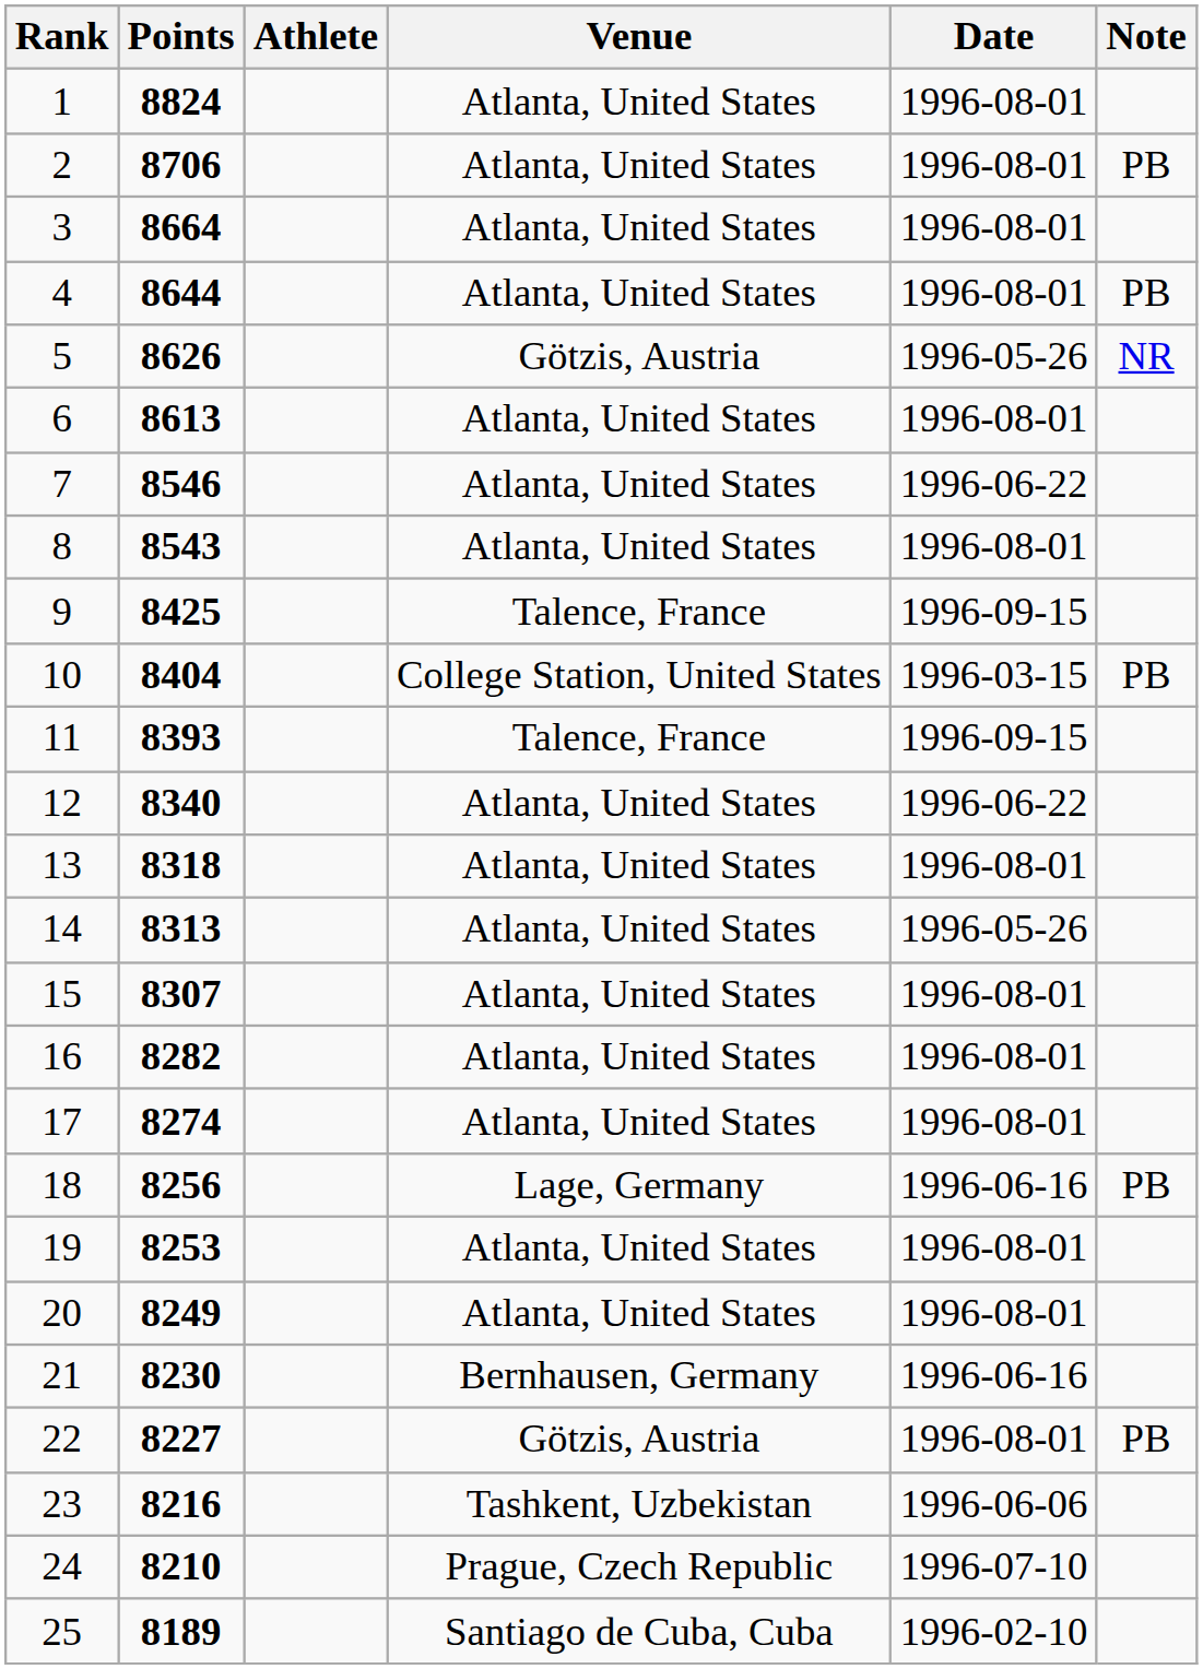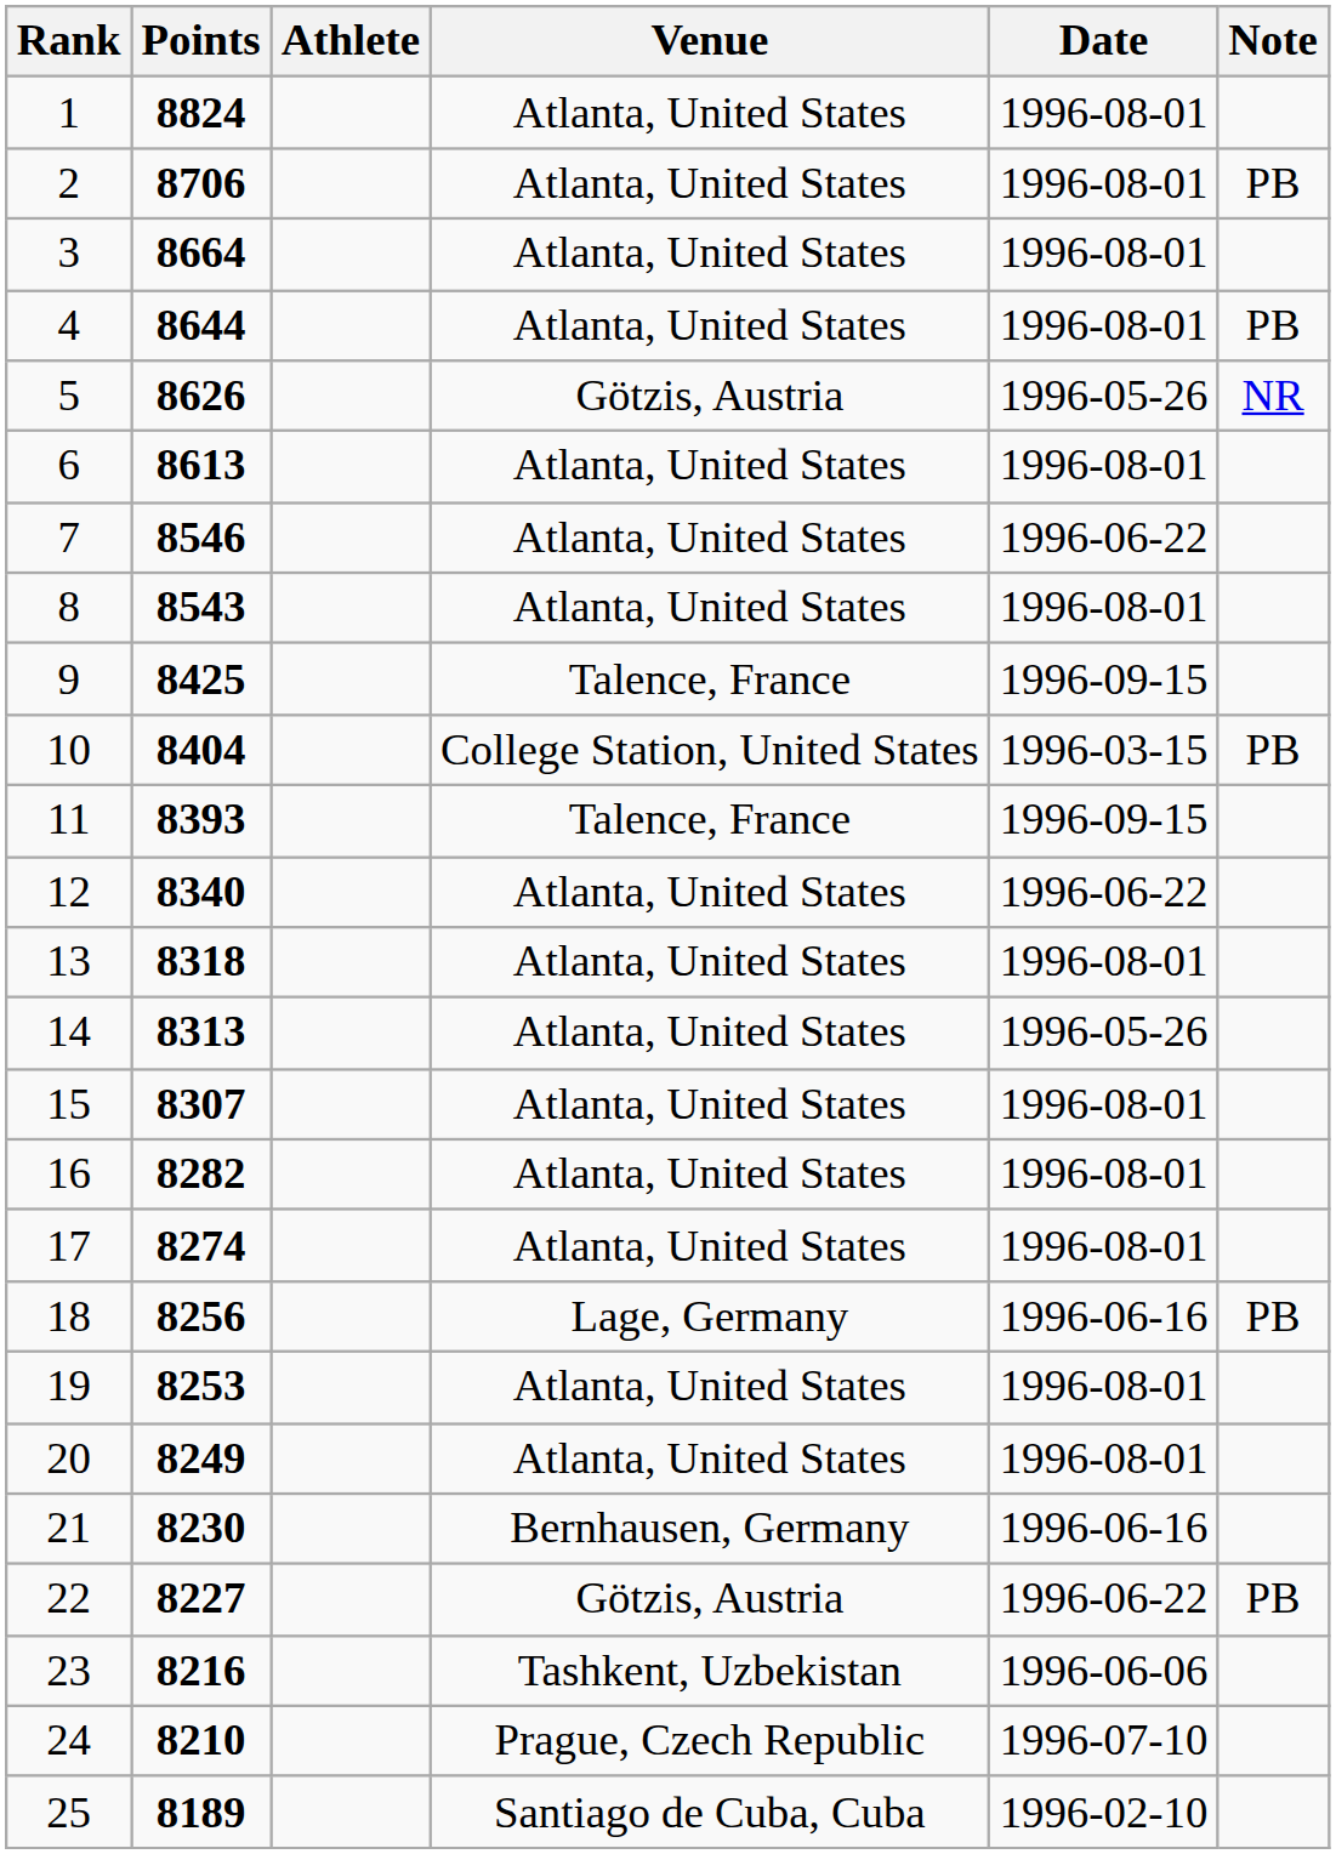22 | Date: 1996-08-01 -> 1996-06-22
